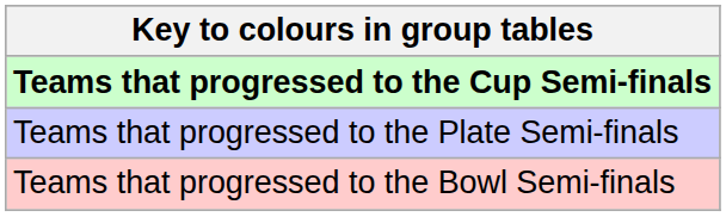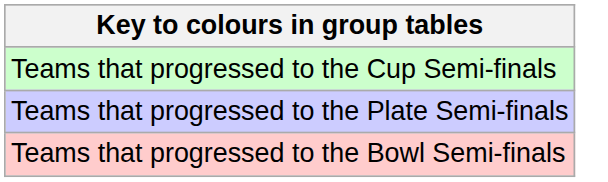row 2 | column 1: bold -> normal
